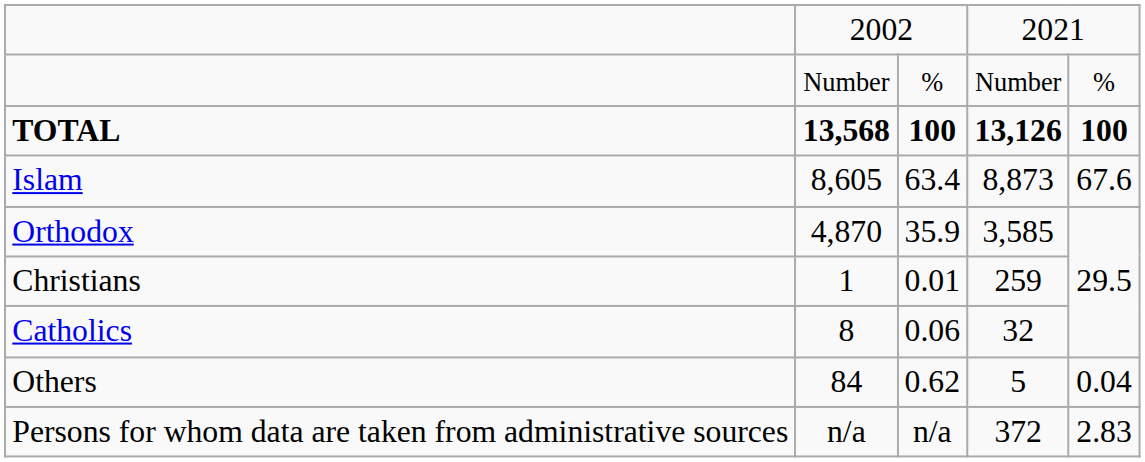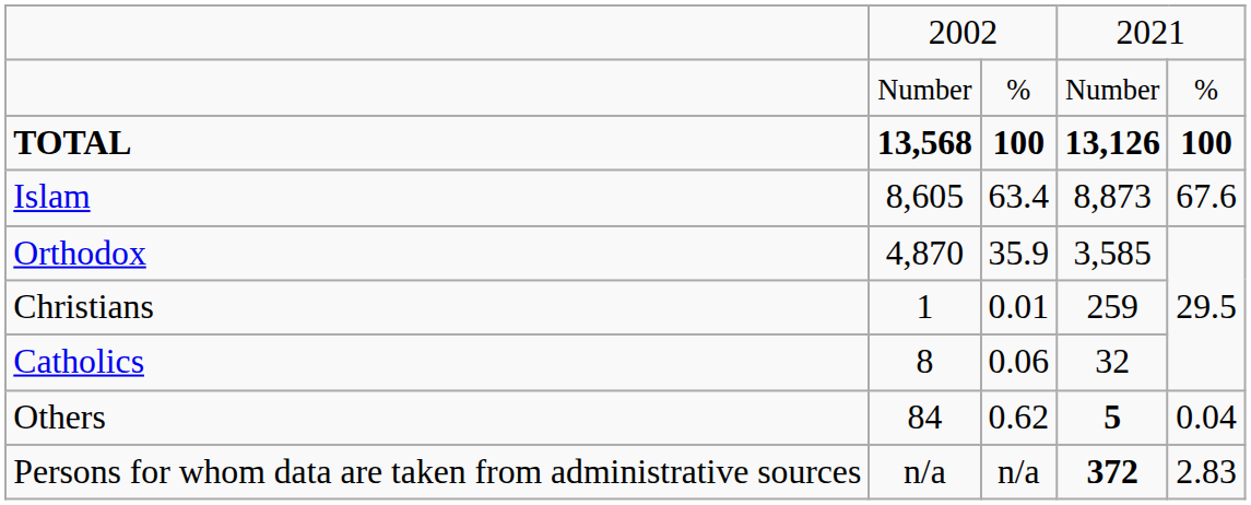Others | column 4: normal -> bold
Persons for whom data are taken from administrative sources | column 4: normal -> bold
